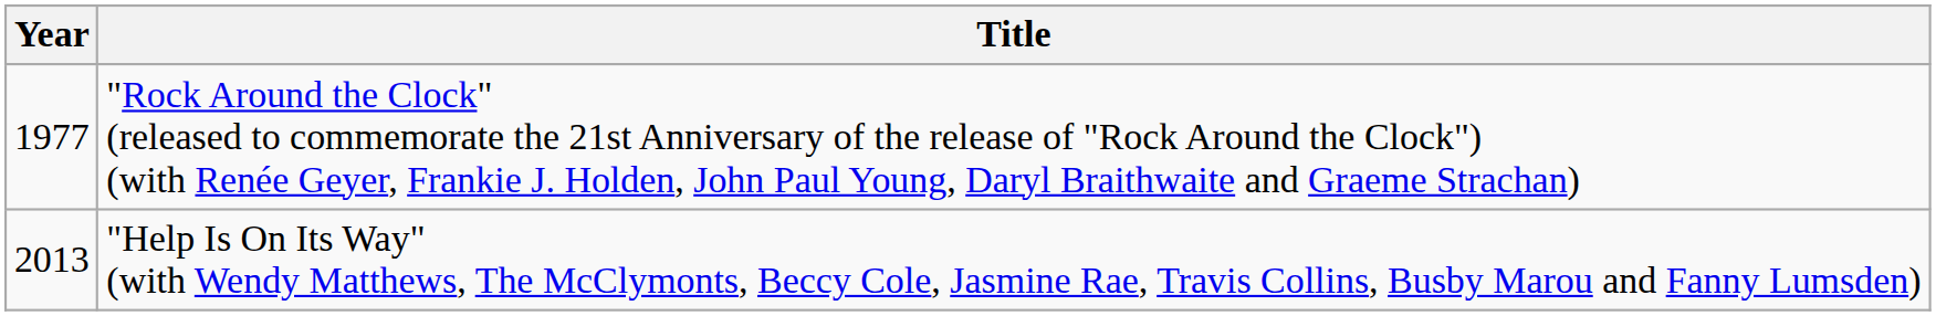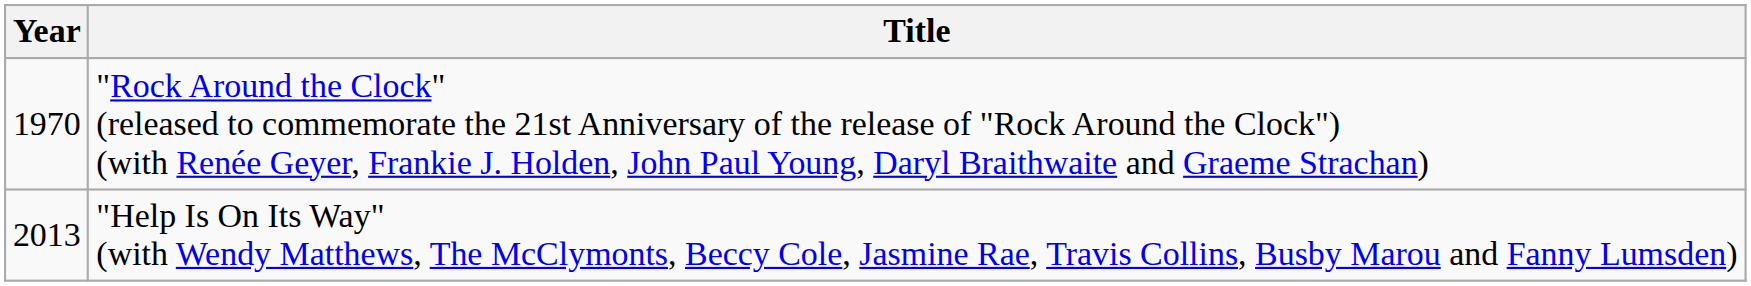row 2 | Year: 1977 -> 1970
